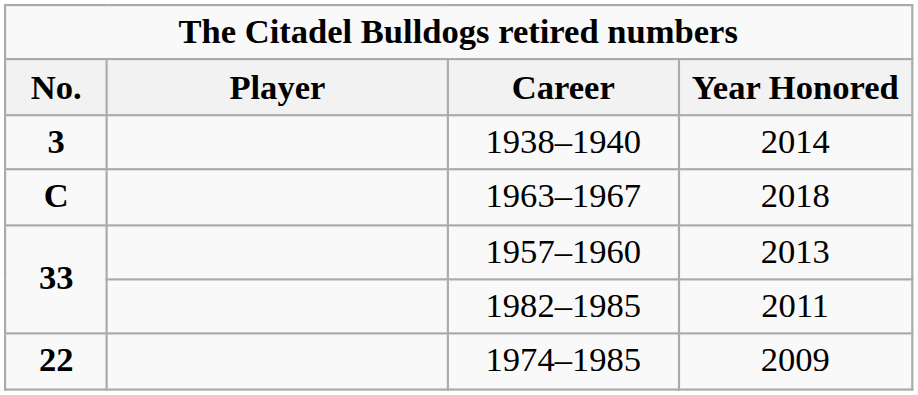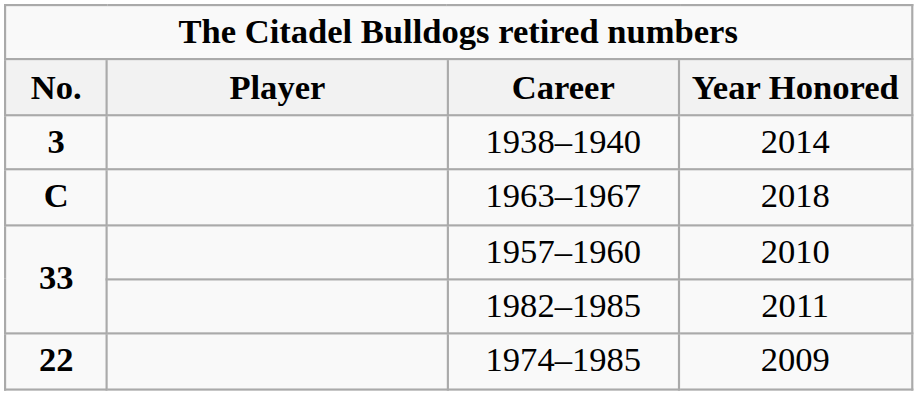1957–1960 | Year Honored: 2013 -> 2010
